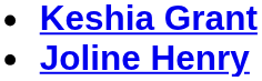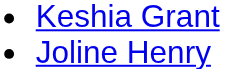row 1 | column 1: bold -> normal
